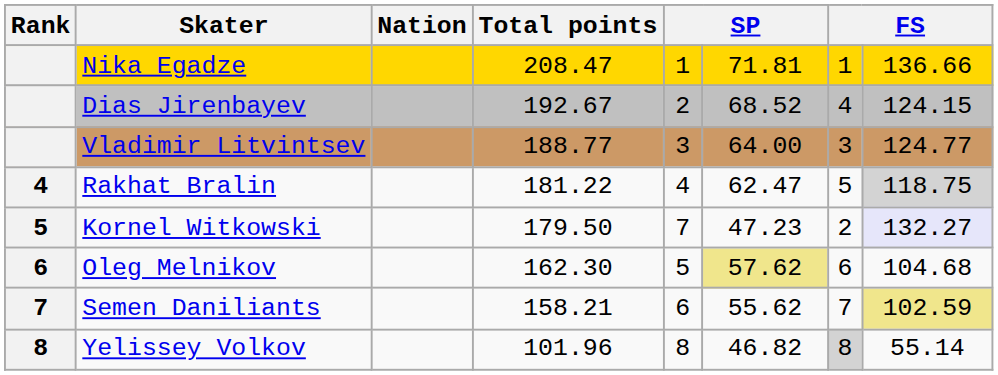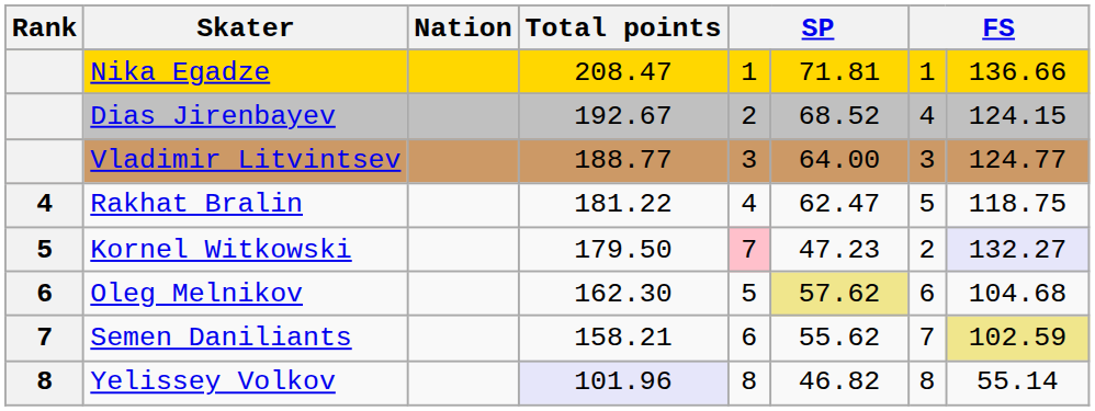Rakhat Bralin | column 8: lightgrey background -> no background
Kornel Witkowski | column 5: no background -> pink background
Yelissey Volkov | Total points: no background -> lavender background
Yelissey Volkov | column 7: lightgrey background -> no background
